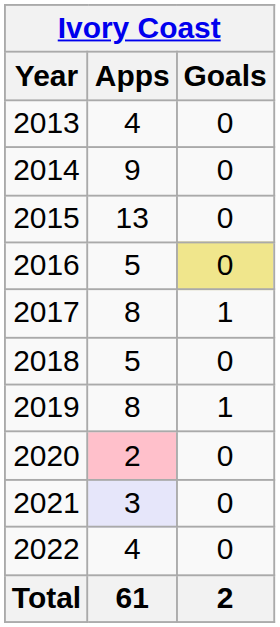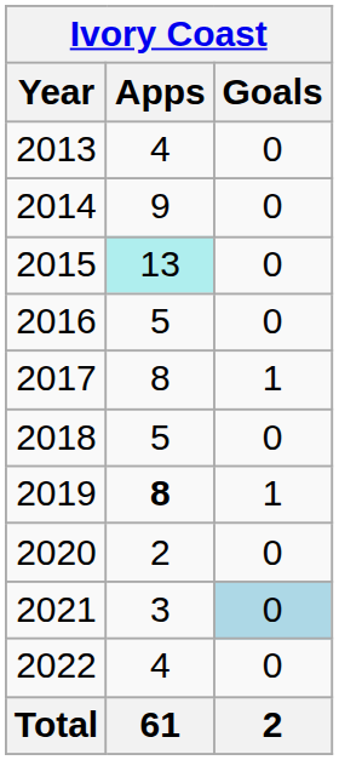2015 | Apps: no background -> paleturquoise background
2016 | Goals: khaki background -> no background
2019 | Apps: normal -> bold
2020 | Apps: pink background -> no background
2021 | Apps: lavender background -> no background
2021 | Goals: no background -> lightblue background
